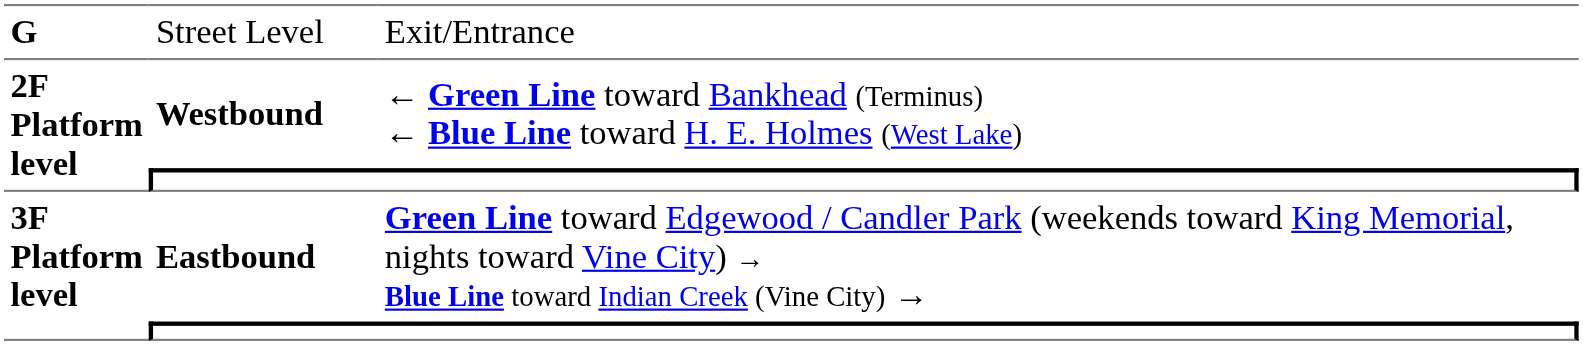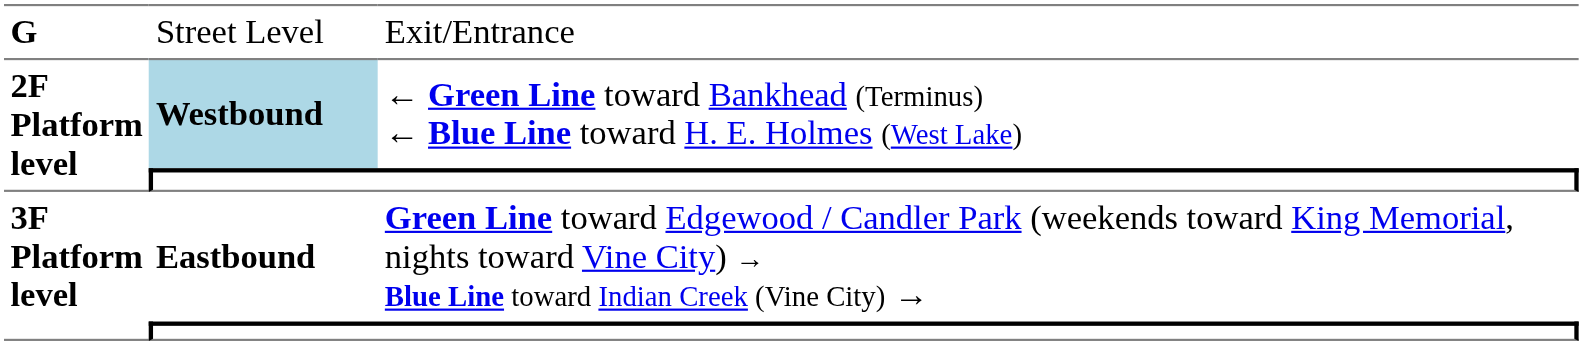Westbound | column 2: no background -> lightblue background
